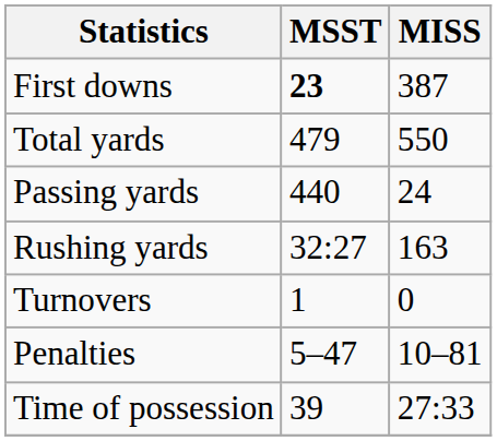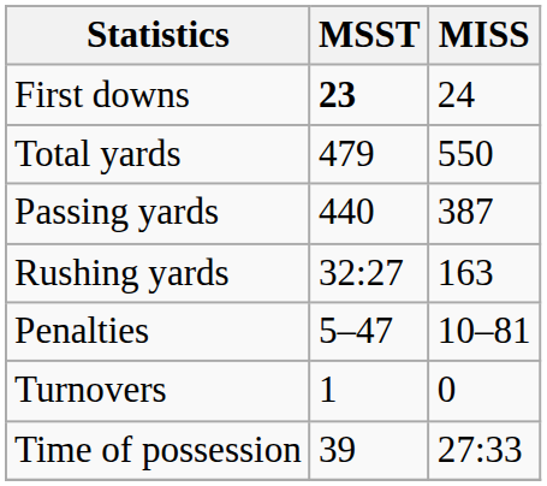First downs | MISS: 387 -> 24
Passing yards | MISS: 24 -> 387
rows swapped: Penalties <-> Turnovers
